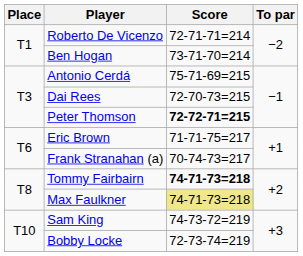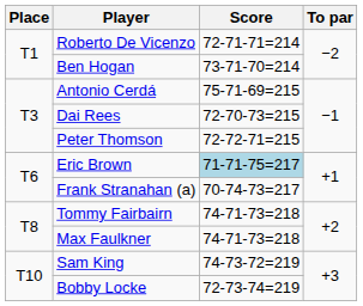Peter Thomson | Score: bold -> normal
Eric Brown | Score: no background -> lightblue background
Tommy Fairbairn | Score: bold -> normal
Max Faulkner | Score: khaki background -> no background
